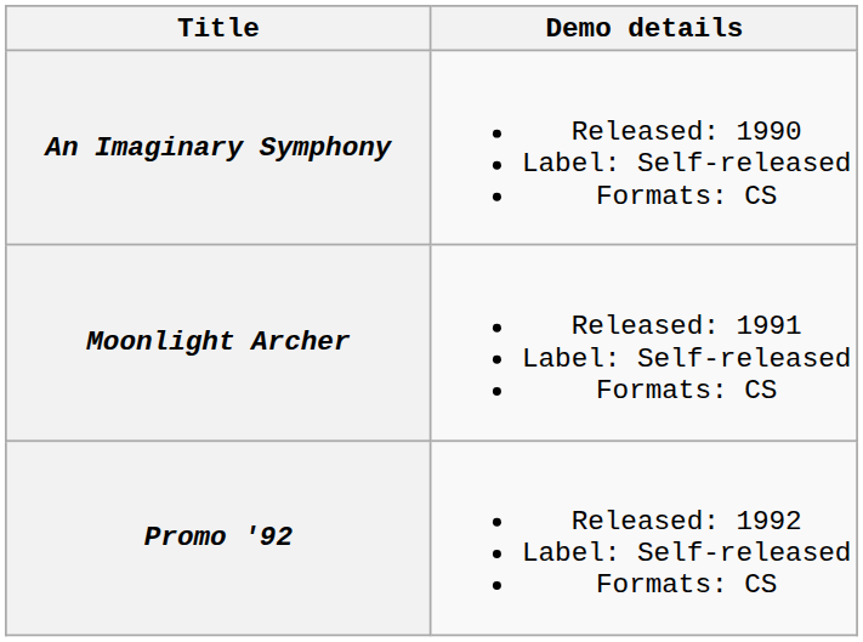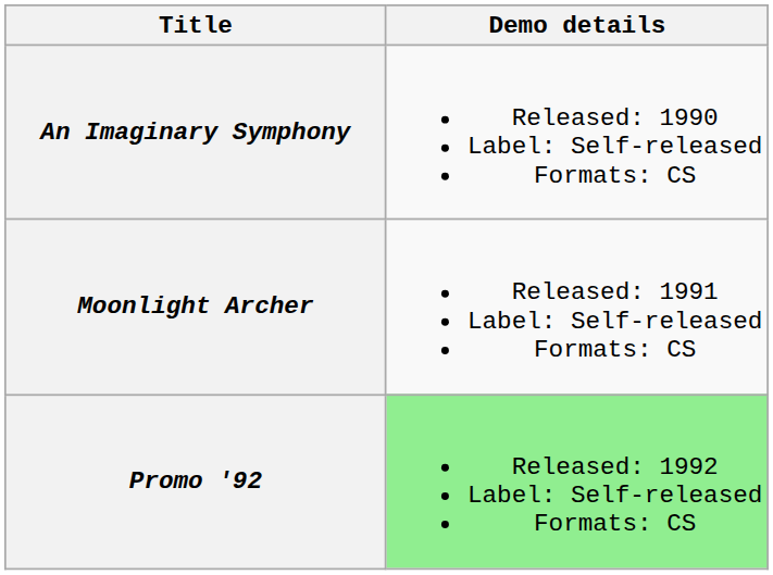Promo '92 | Demo details: no background -> lightgreen background
